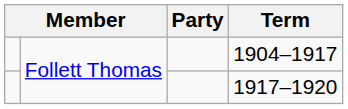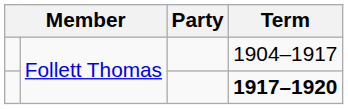1917–1920 | Term: normal -> bold
